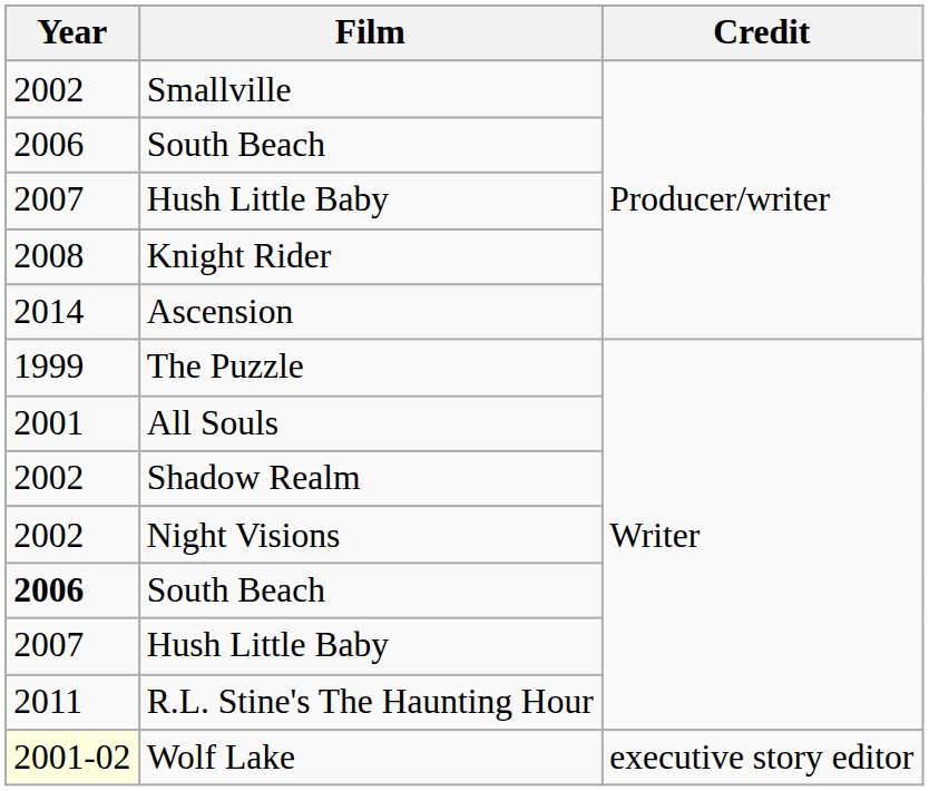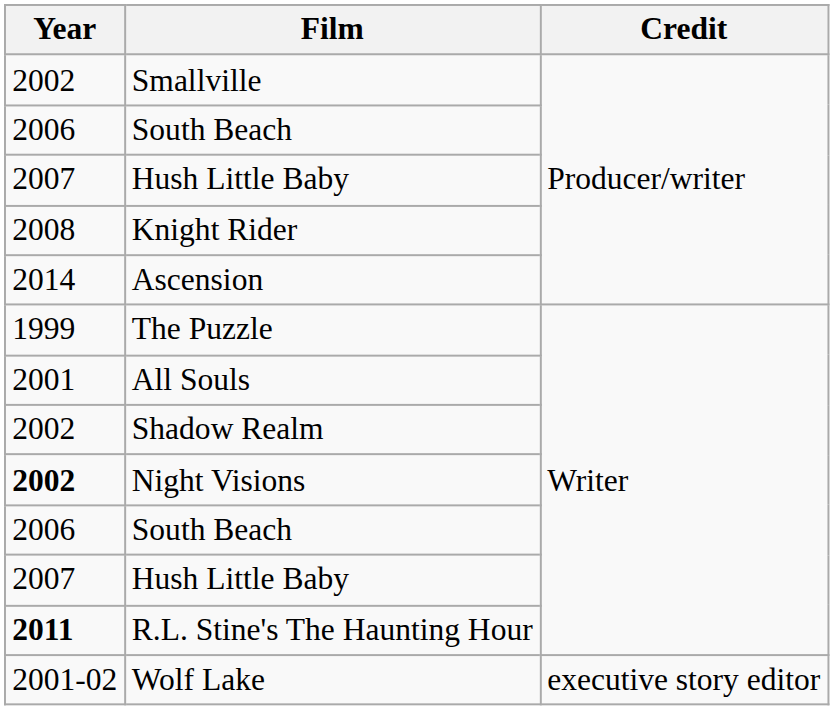Night Visions | Year: normal -> bold
South Beach / Writer | Year: bold -> normal
R.L. Stine's The Haunting Hour | Year: normal -> bold
Wolf Lake | Year: lightyellow background -> no background
